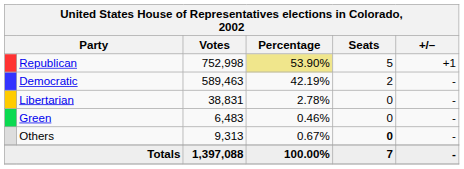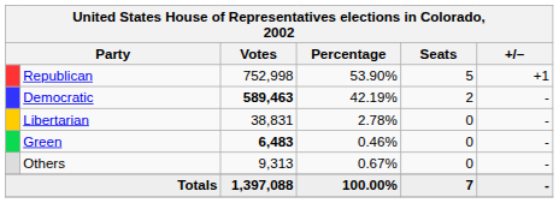Republican | Percentage: khaki background -> no background
Democratic | Votes: normal -> bold
Green | Votes: normal -> bold
Others | Seats: bold -> normal
